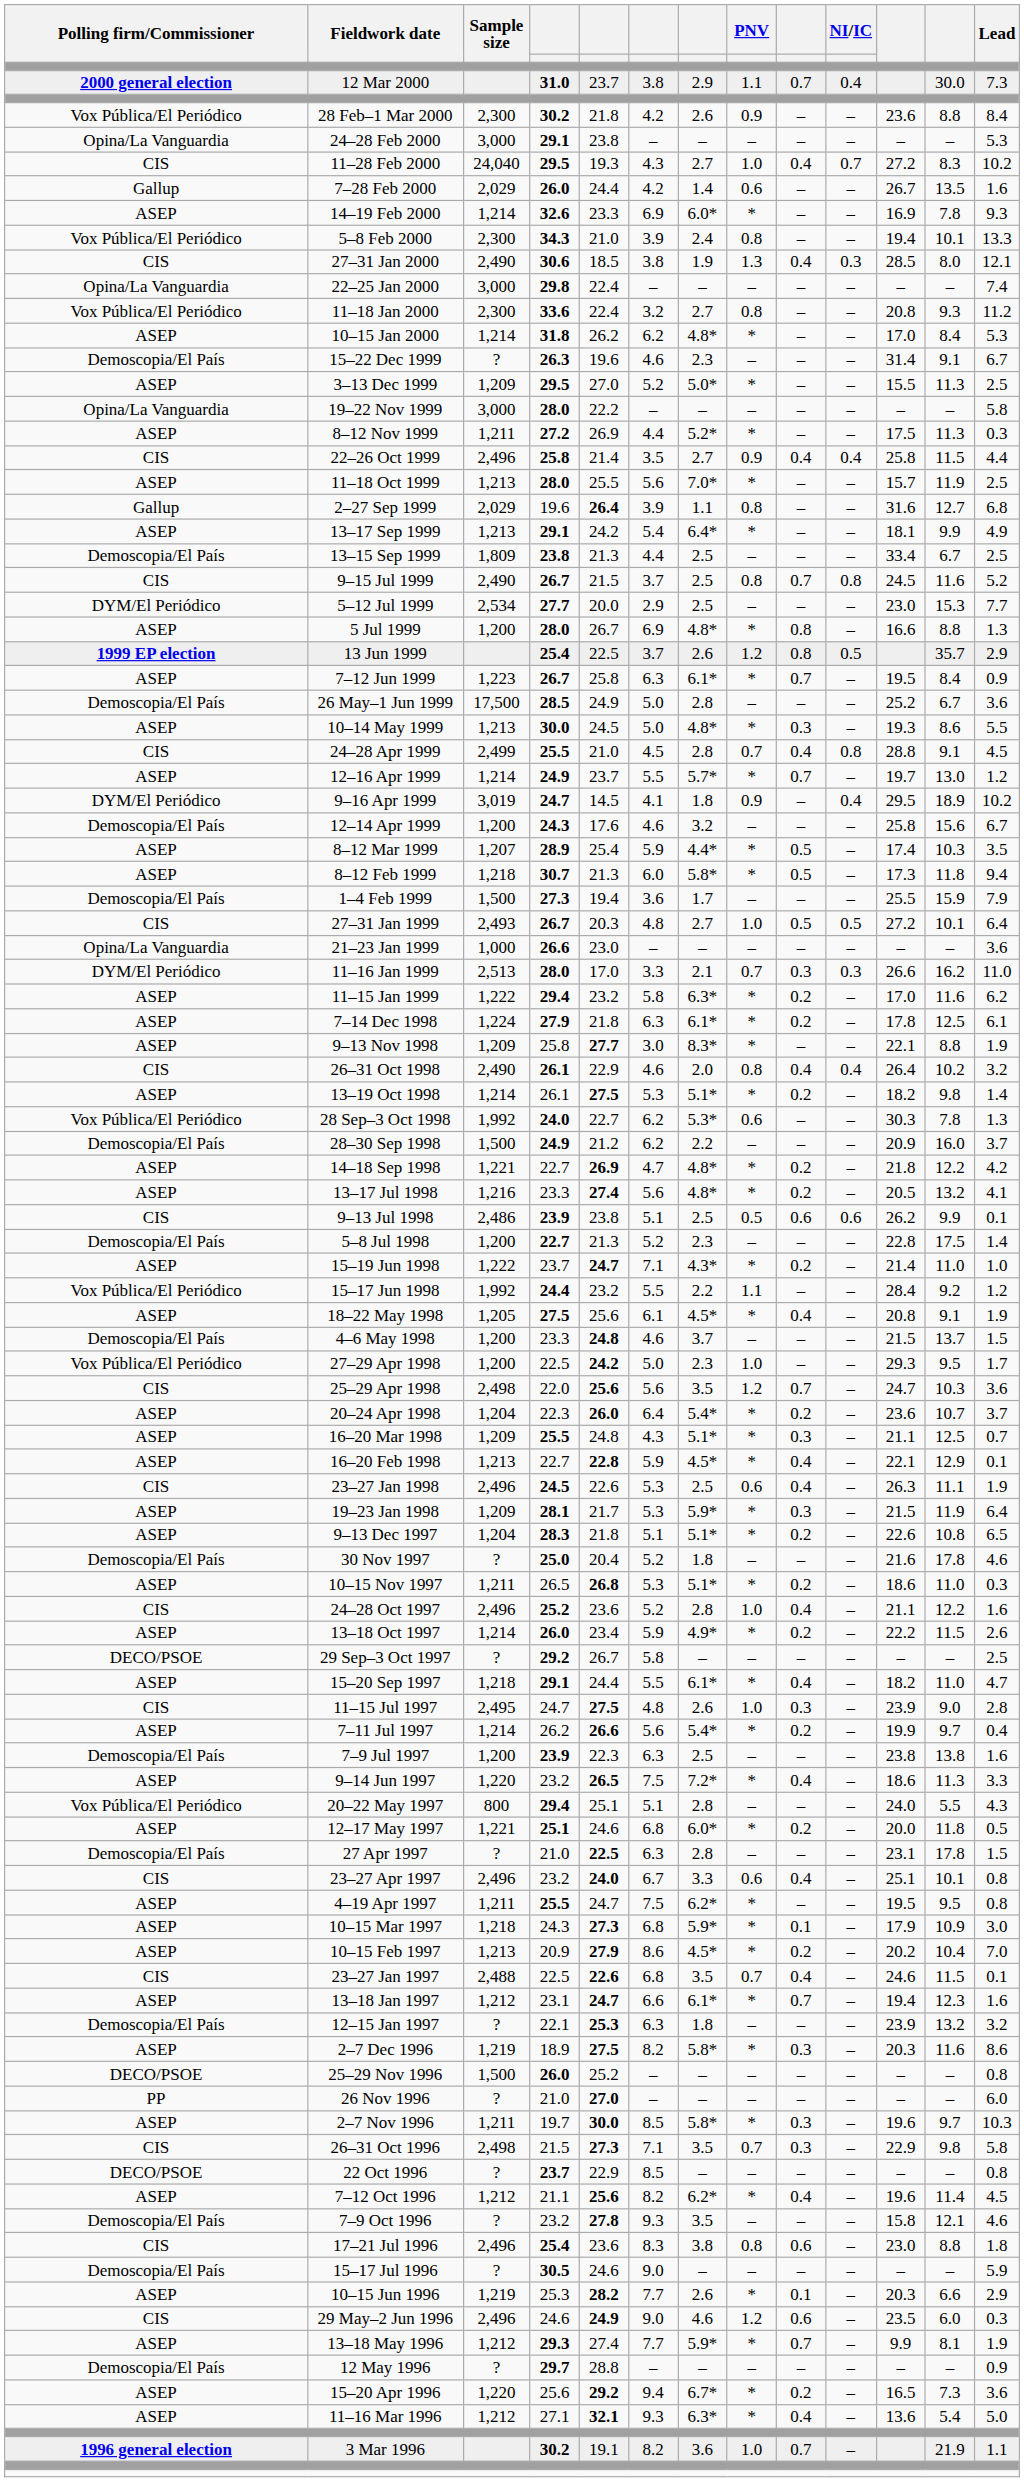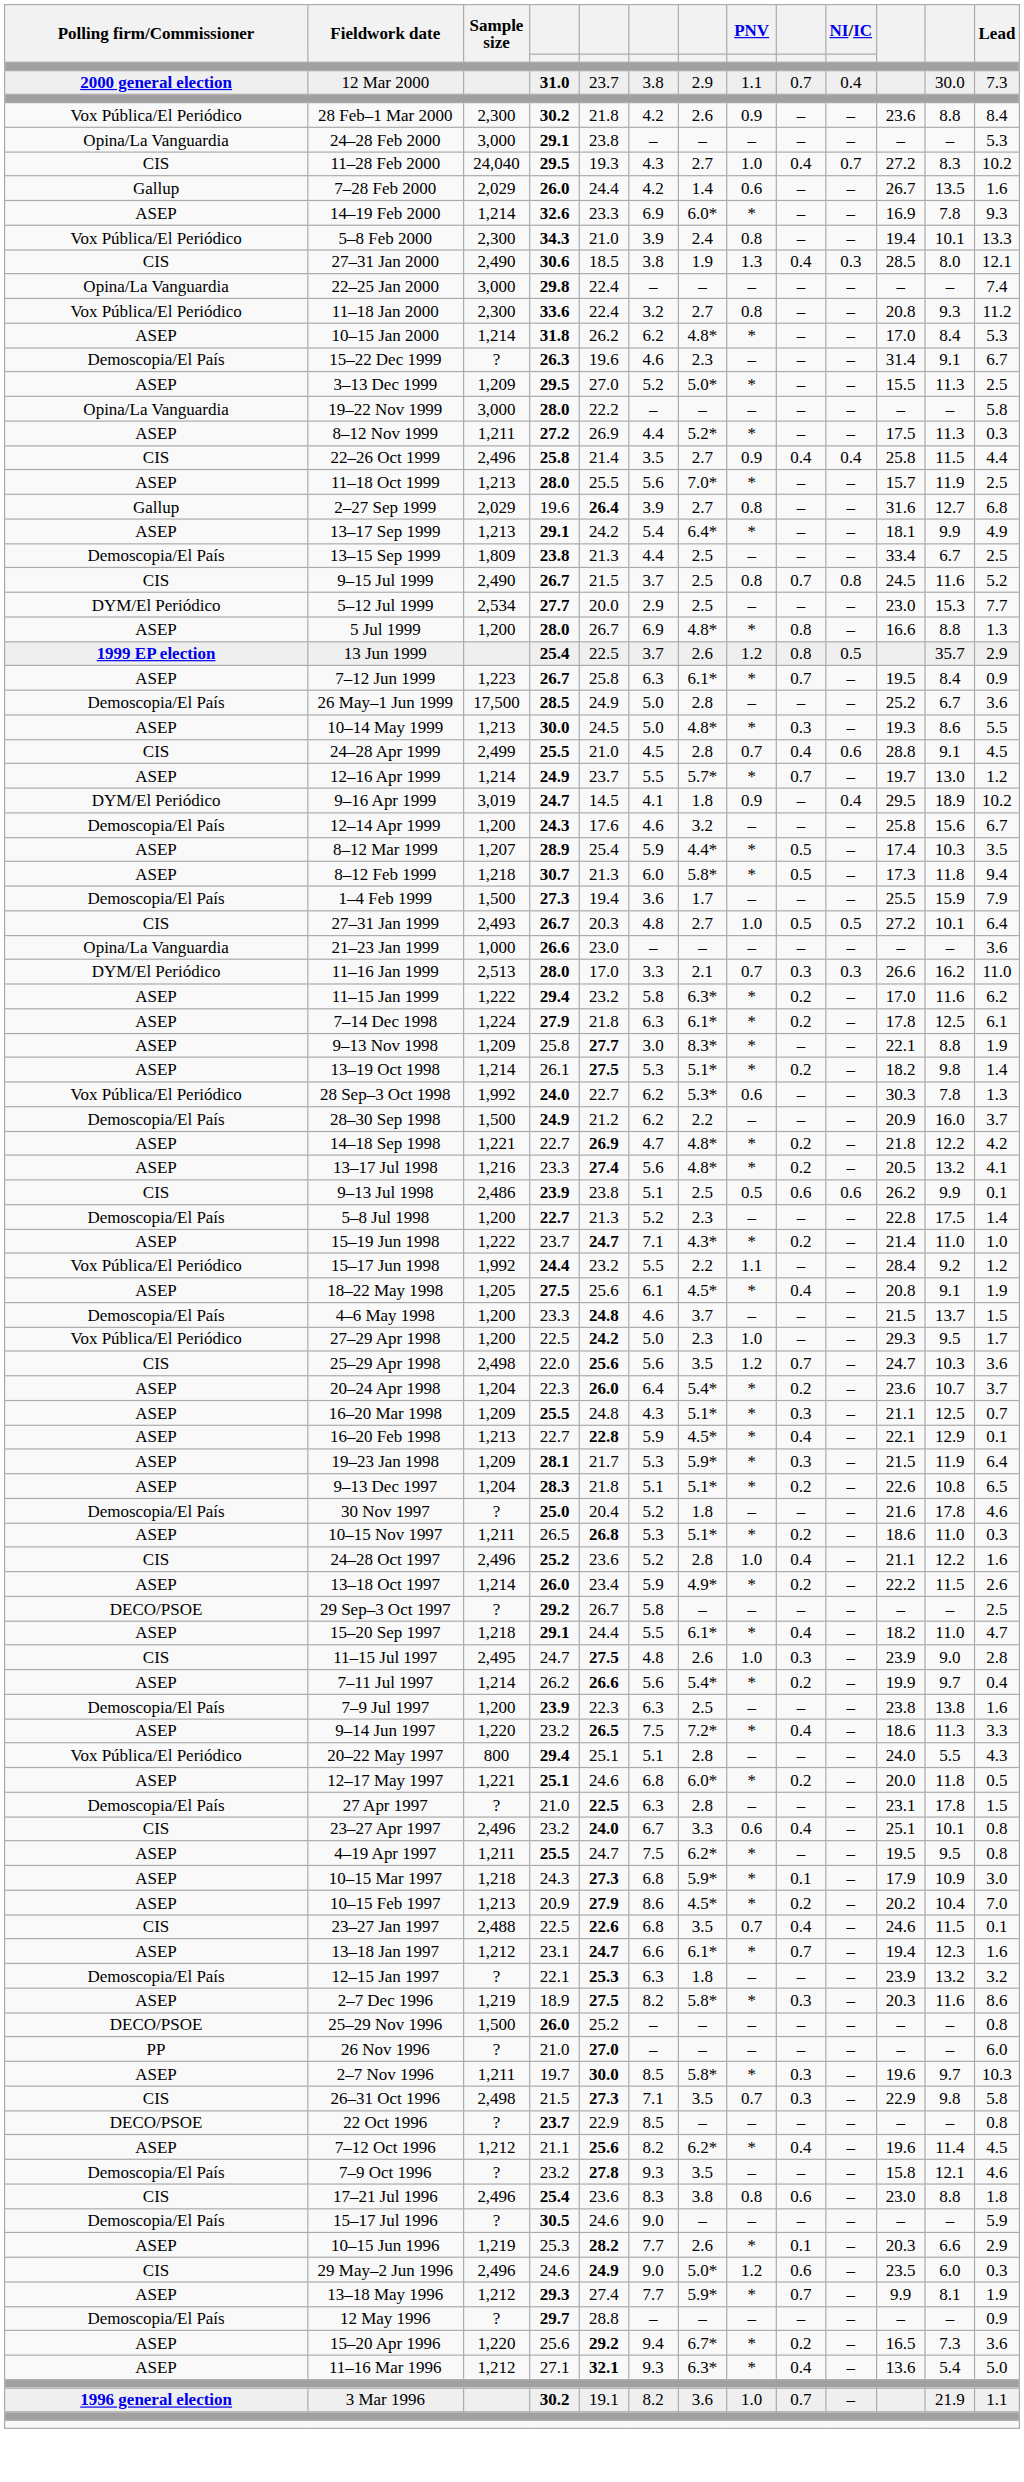2–27 Sep 1999 | column 7: 1.1 -> 2.7
24–28 Apr 1999 | NI/IC: 0.8 -> 0.6
- row: CIS | 26–31 Oct 1998 | 2,490 | 26.1 | 22.9 | 4.6 | 2.0 | 0.8 | 0.4 | 0.4 | 26.4 | 10.2 | 3.2
- row: CIS | 23–27 Jan 1998 | 2,496 | 24.5 | 22.6 | 5.3 | 2.5 | 0.6 | 0.4 | – | 26.3 | 11.1 | 1.9
29 May–2 Jun 1996 | column 7: 4.6 -> 5.0*
